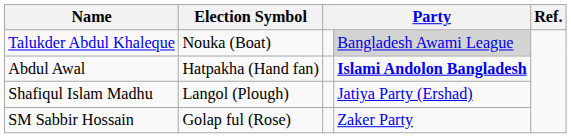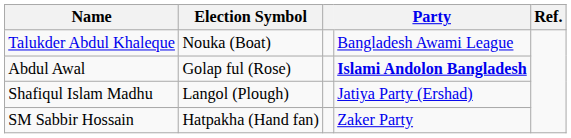Talukder Abdul Khaleque | Party: lightgrey background -> no background
Abdul Awal | Election Symbol: Hatpakha (Hand fan) -> Golap ful (Rose)
SM Sabbir Hossain | Election Symbol: Golap ful (Rose) -> Hatpakha (Hand fan)
